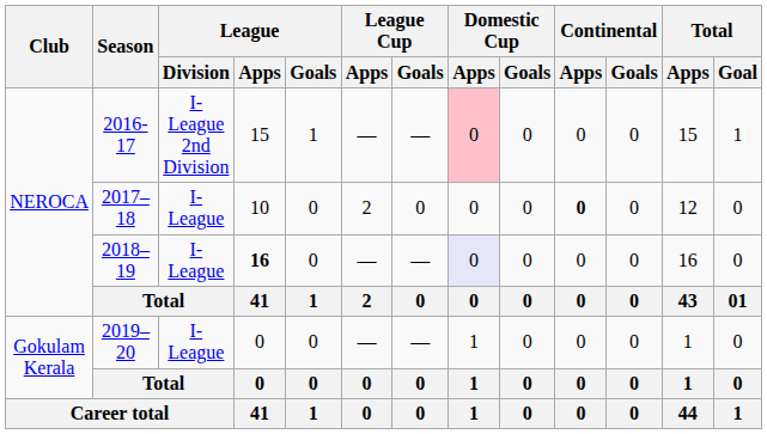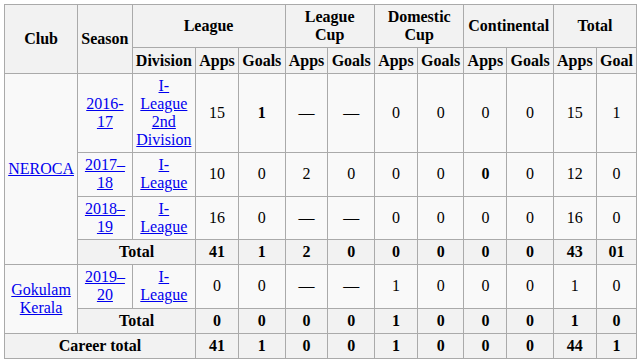2016-17 | League / Goals: normal -> bold
2016-17 | Domestic Cup / Apps: pink background -> no background
2018–19 | League / Apps: bold -> normal
2018–19 | Domestic Cup / Apps: lavender background -> no background
